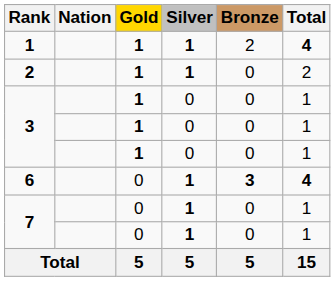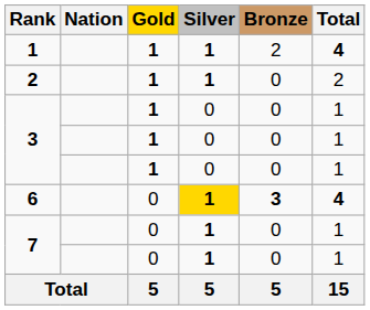6 | Silver: no background -> gold background
